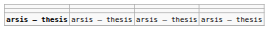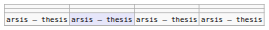row 3 | column 1: bold -> normal
row 3 | column 2: no background -> lavender background
